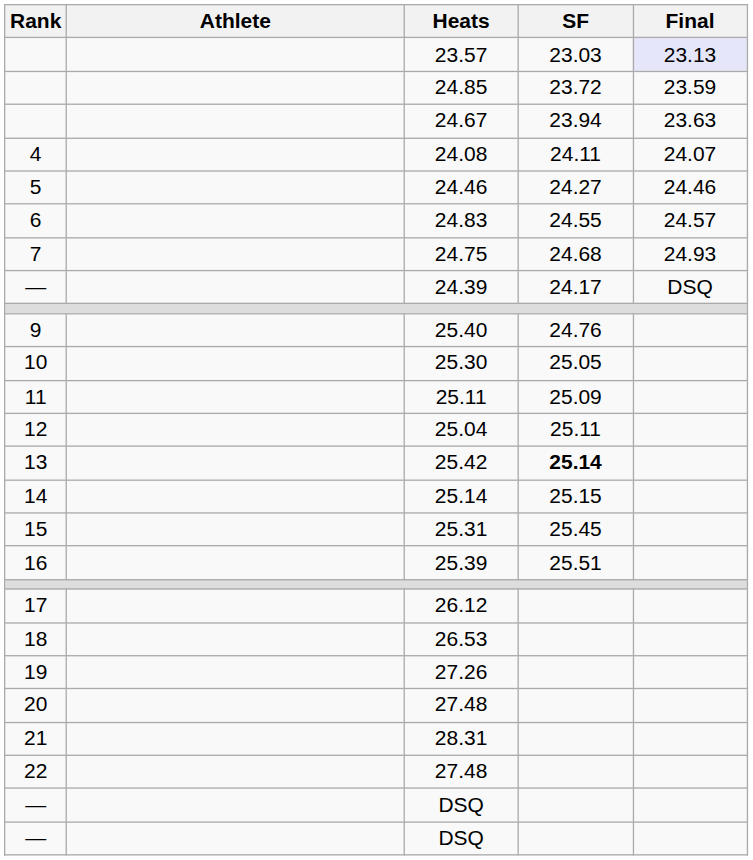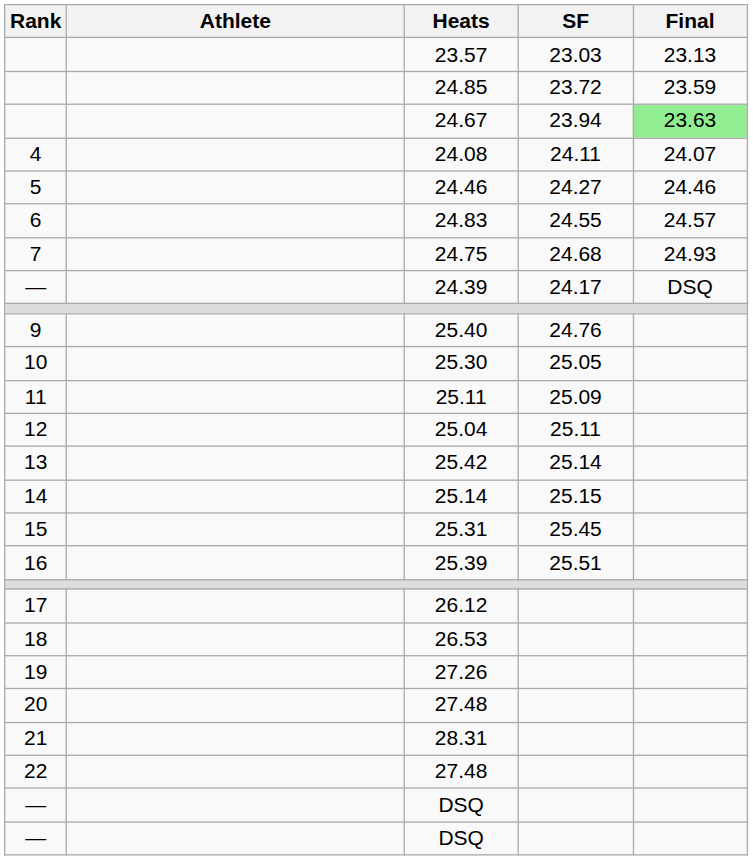23.57 | Final: lavender background -> no background
24.67 | Final: no background -> lightgreen background
25.42 | SF: bold -> normal
